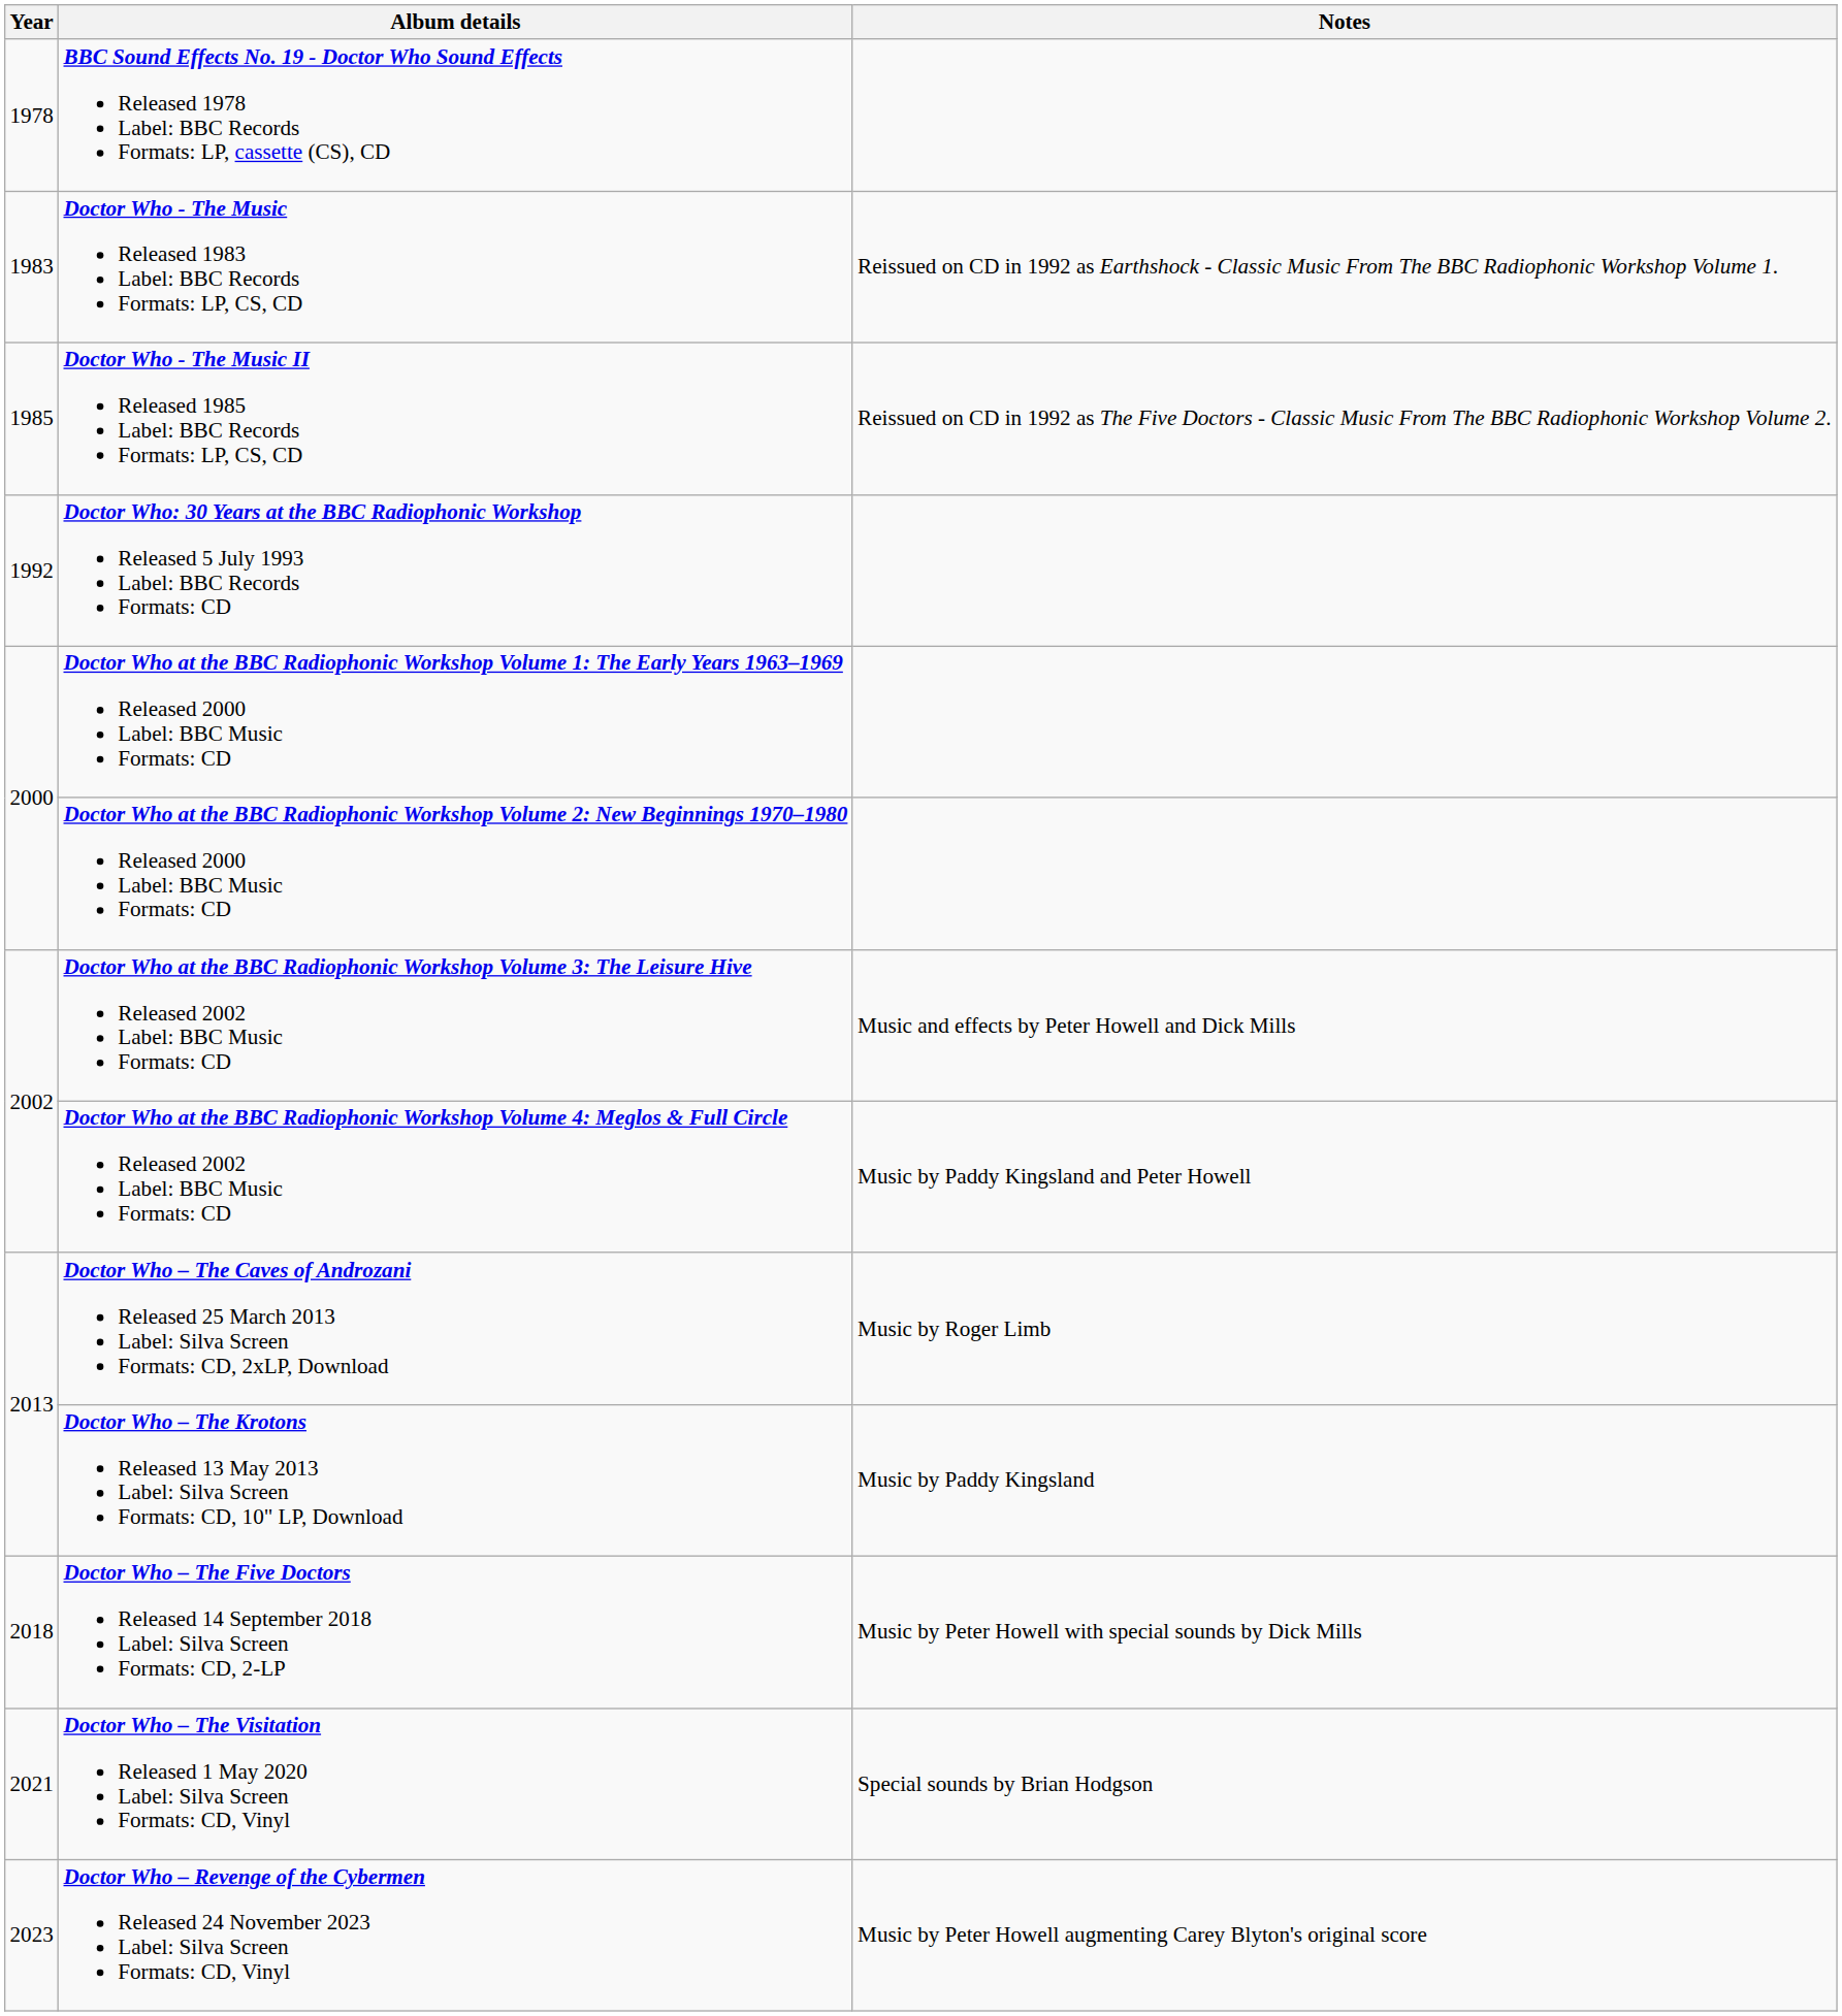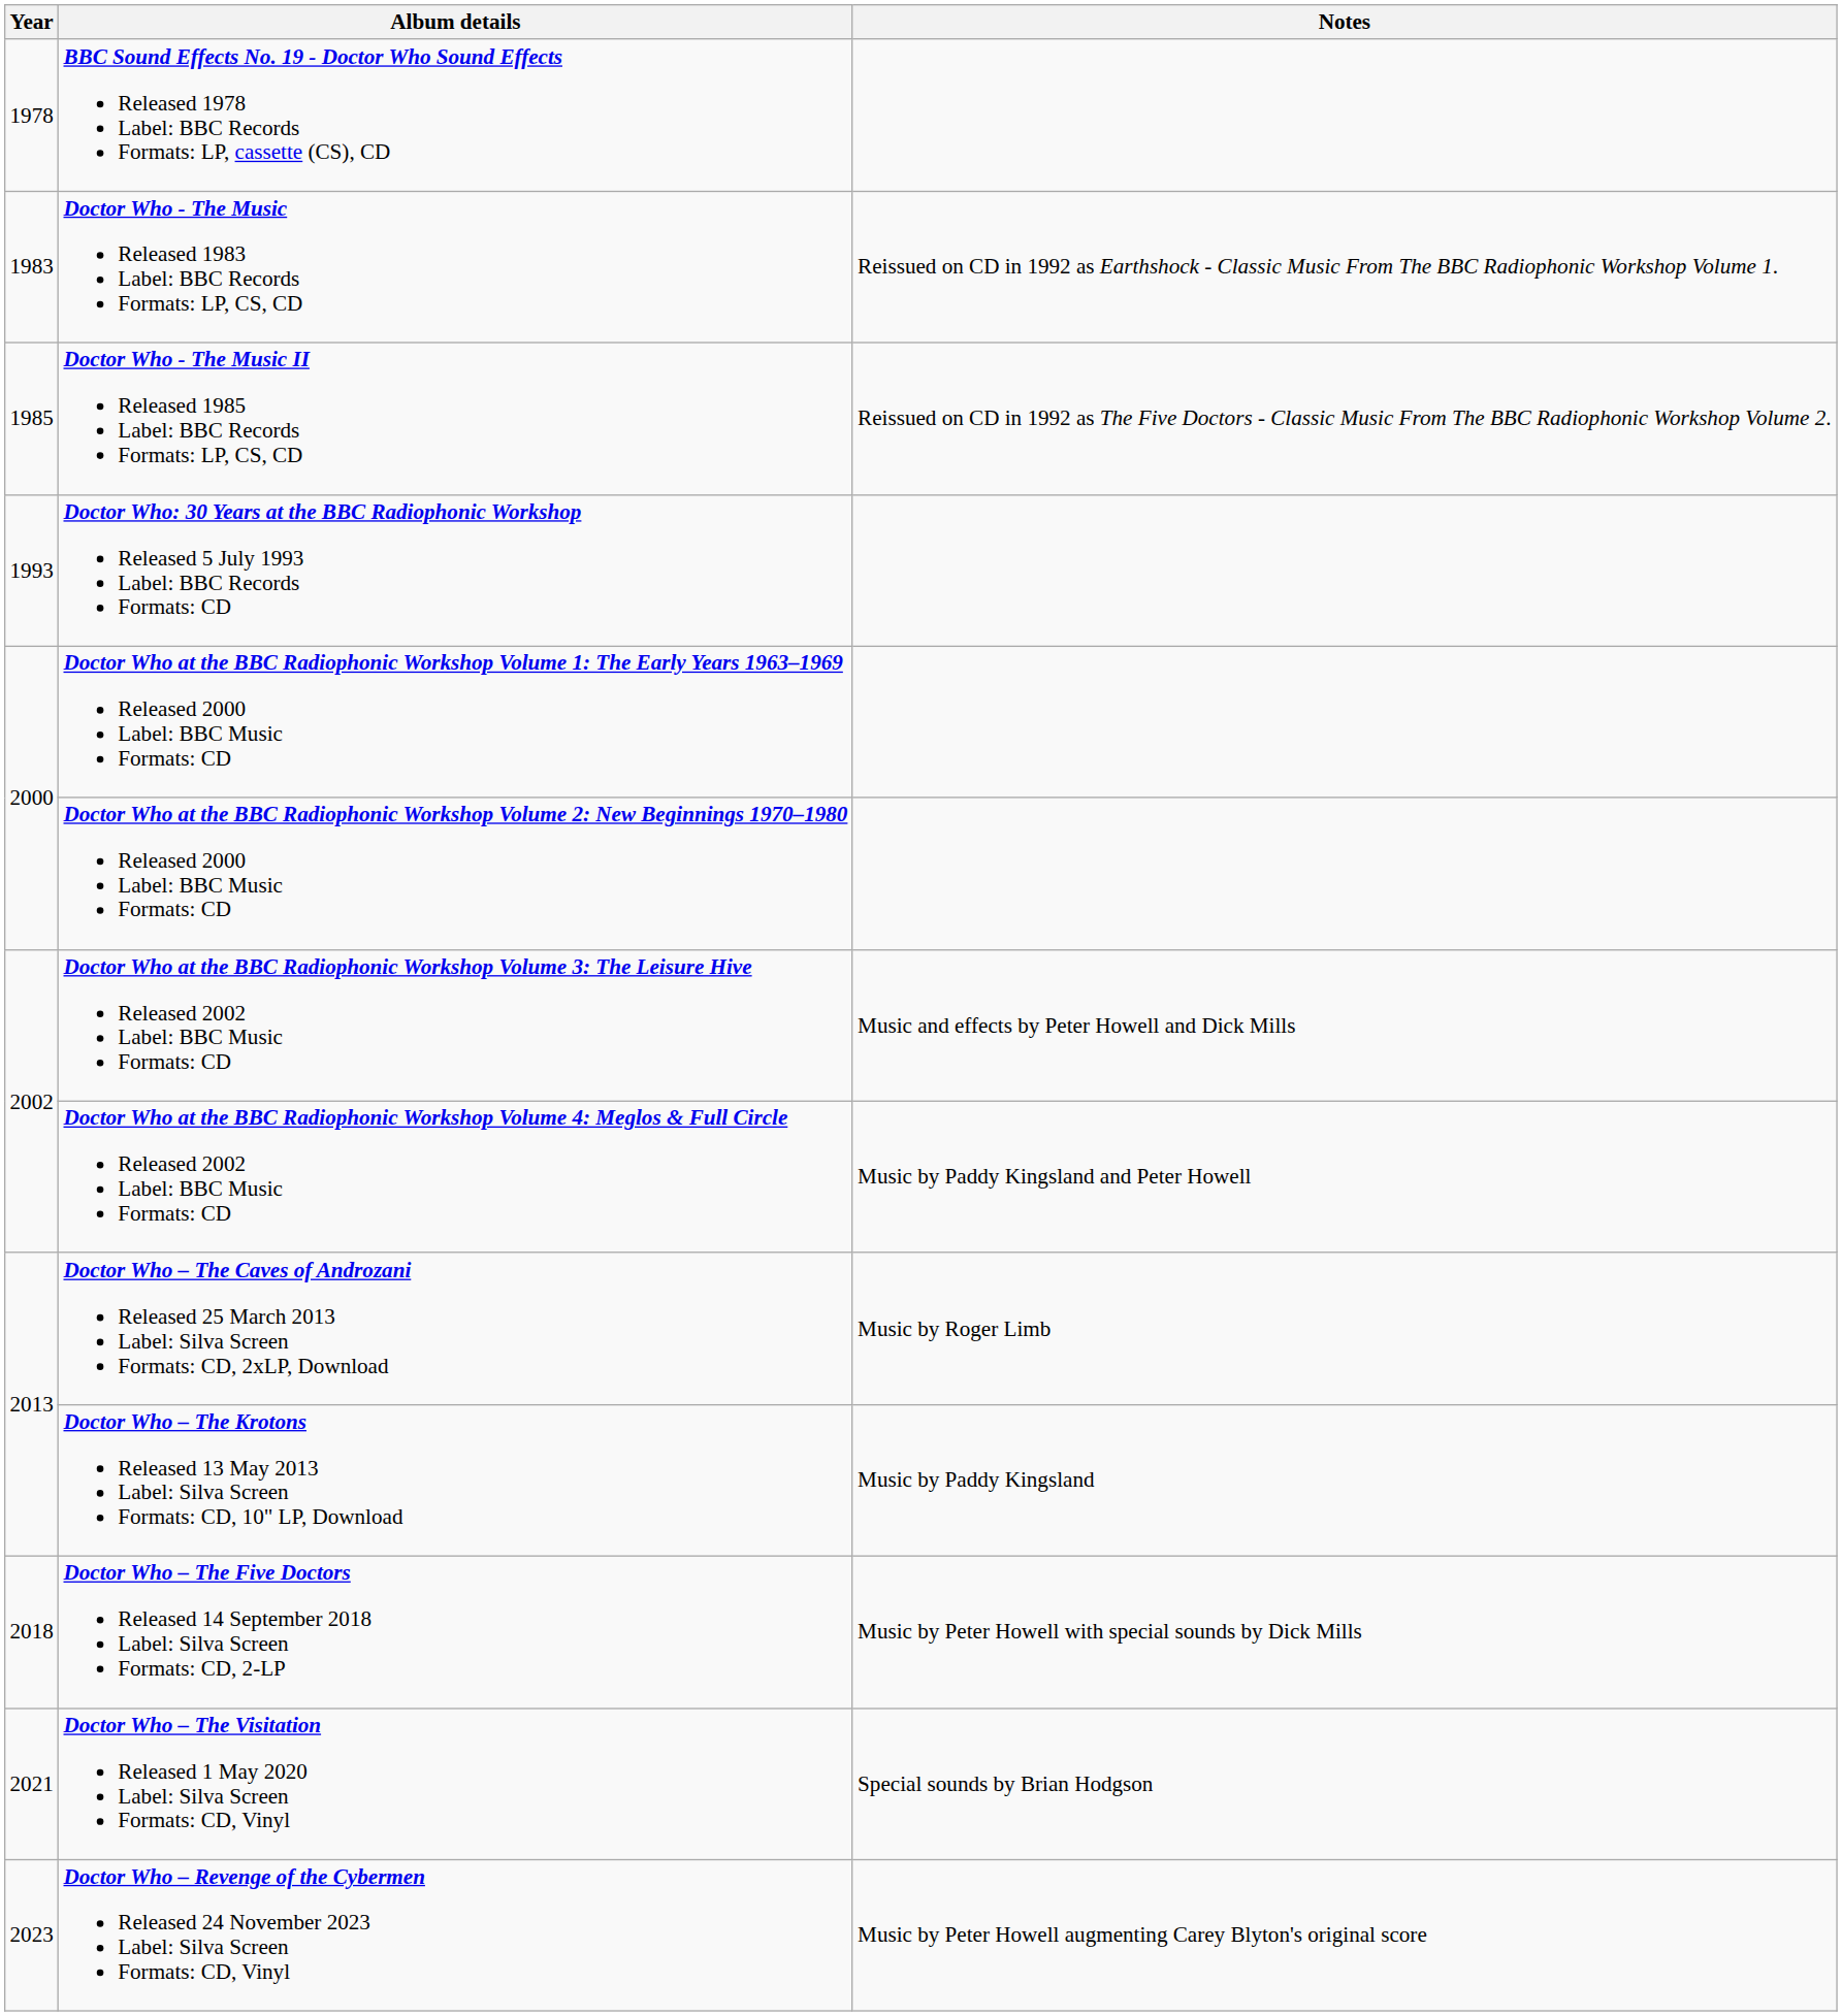row 5 | Year: 1992 -> 1993
